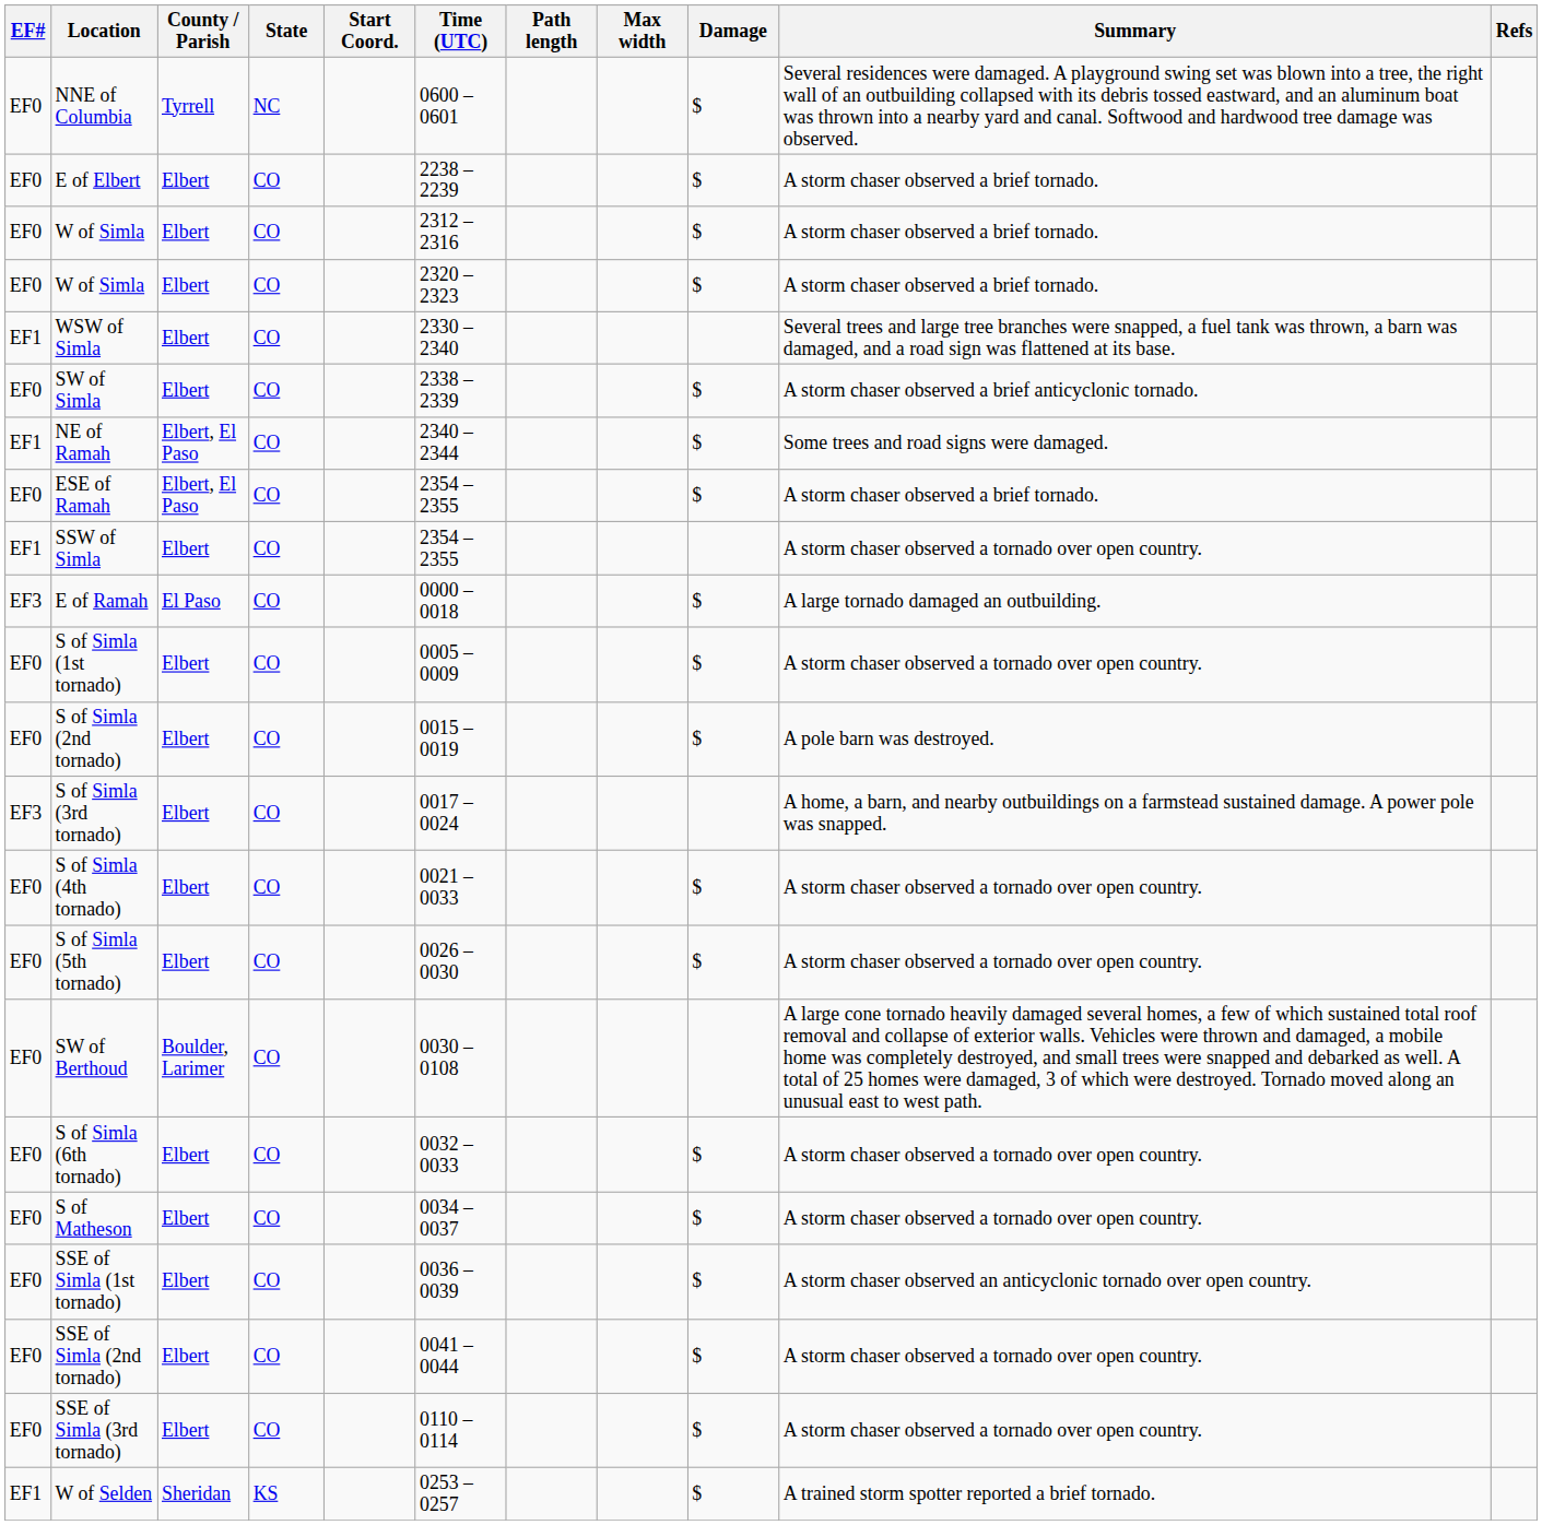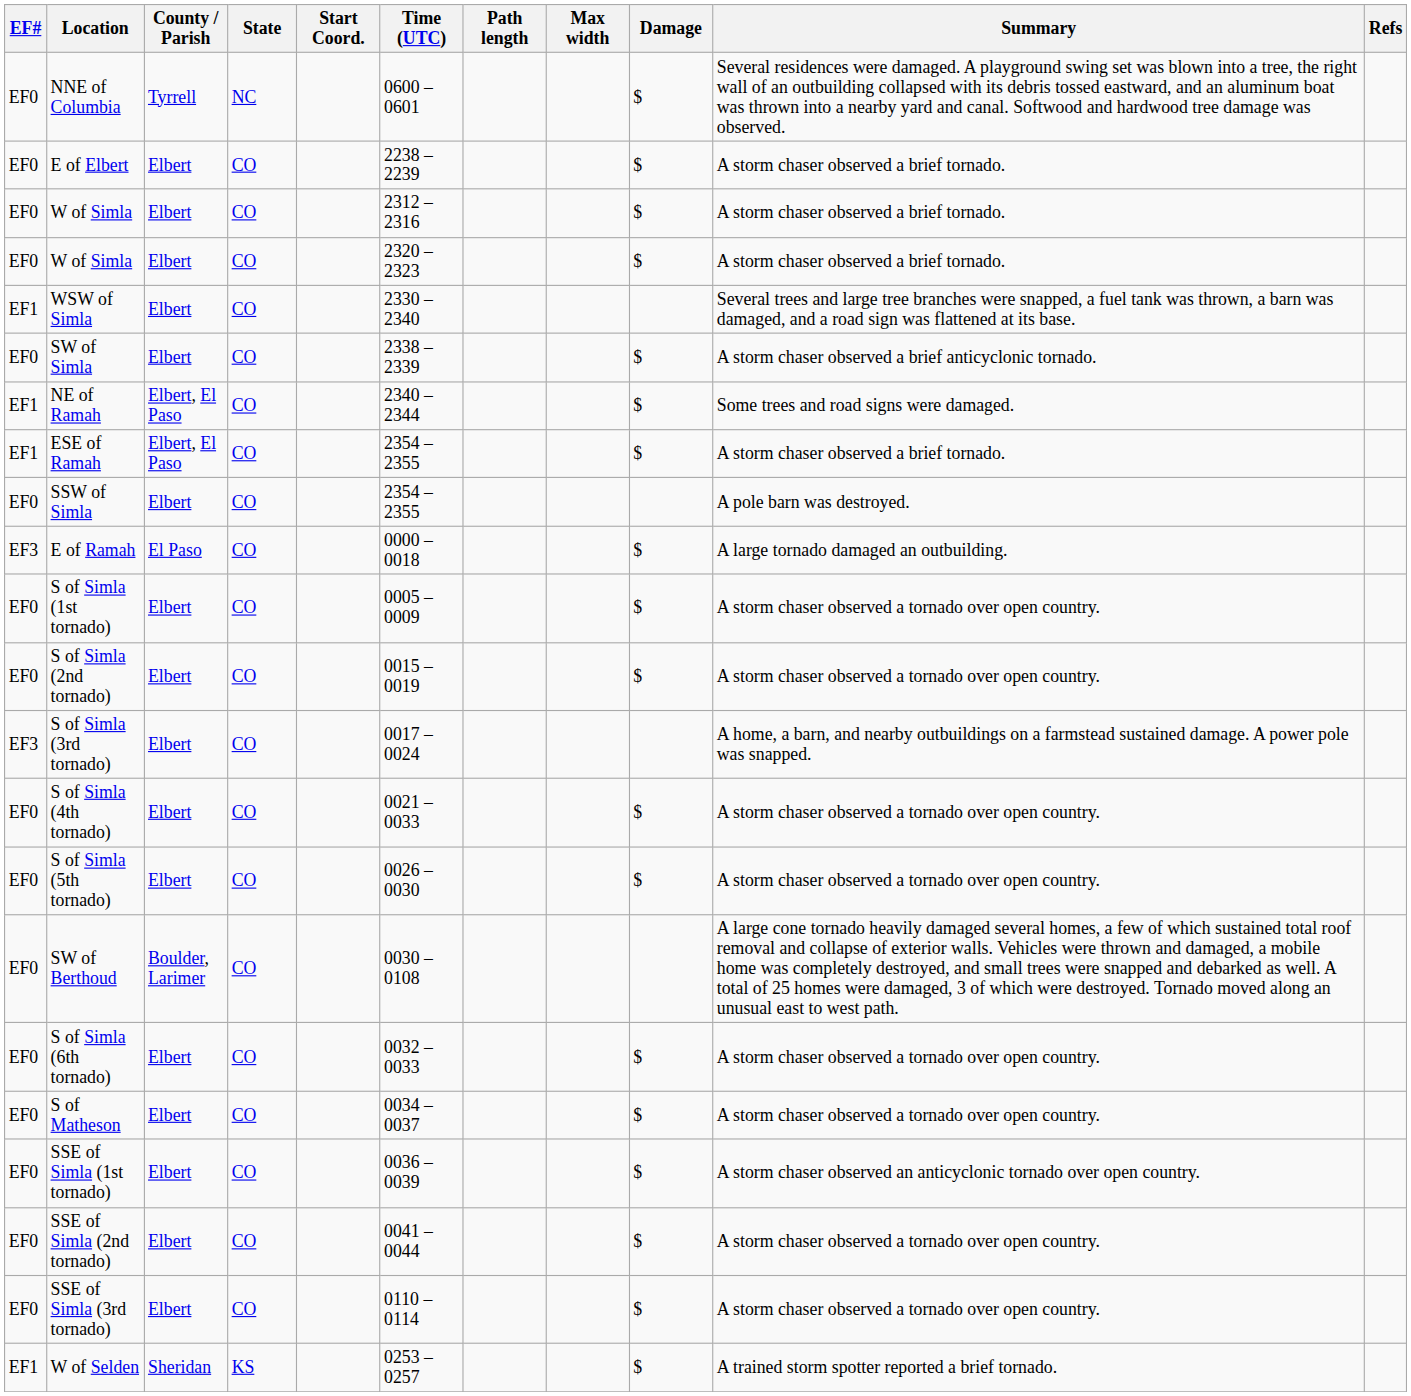ESE of Ramah | EF#: EF0 -> EF1
SSW of Simla | EF#: EF1 -> EF0
SSW of Simla | Summary: A storm chaser observed a tornado over open country. -> A pole barn was destroyed.
S of Simla (2nd tornado) | Summary: A pole barn was destroyed. -> A storm chaser observed a tornado over open country.
